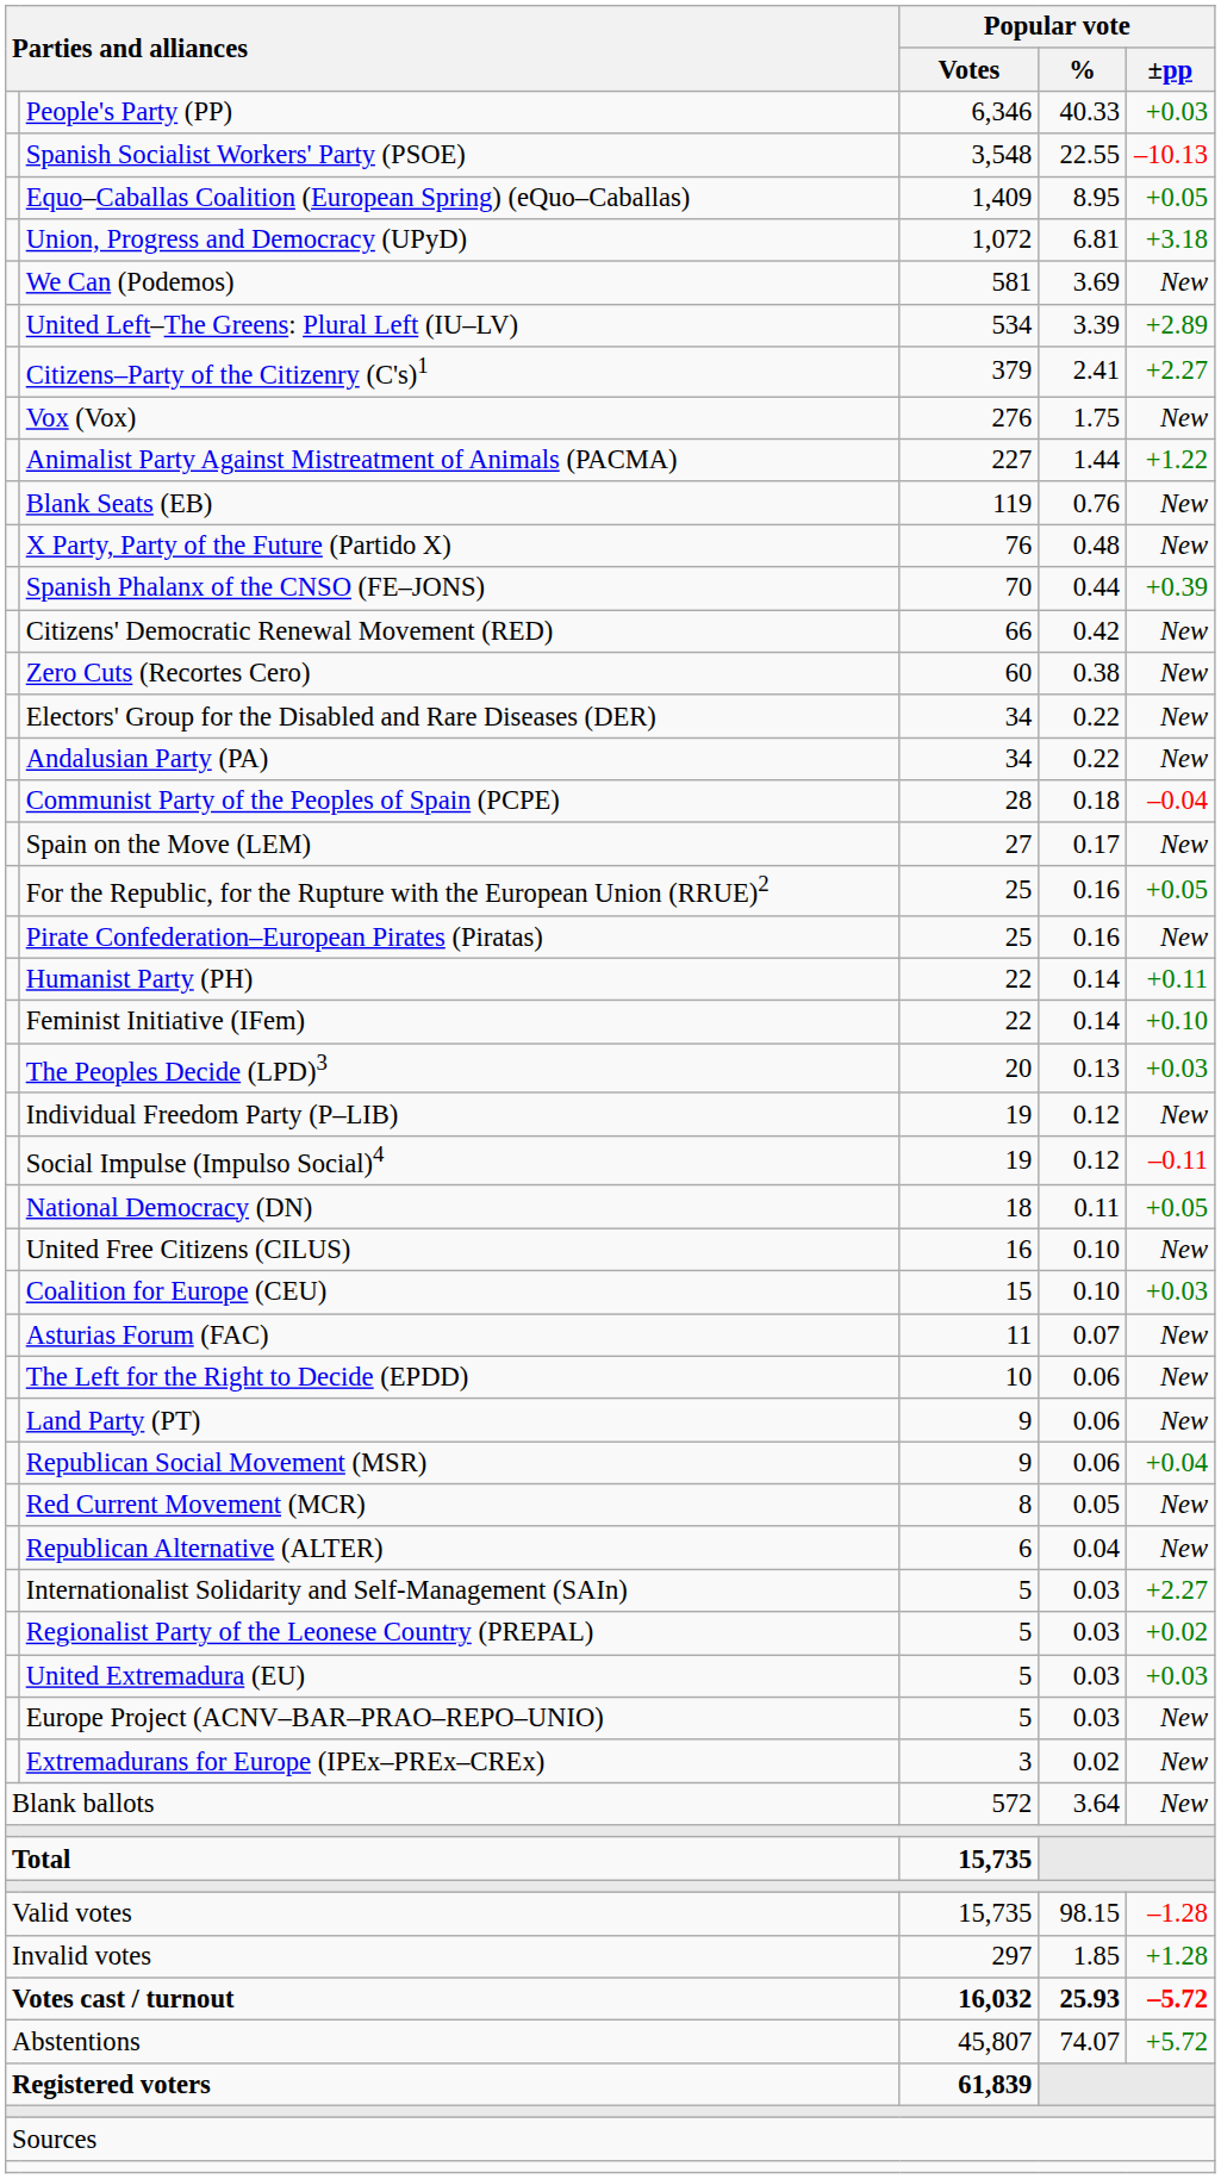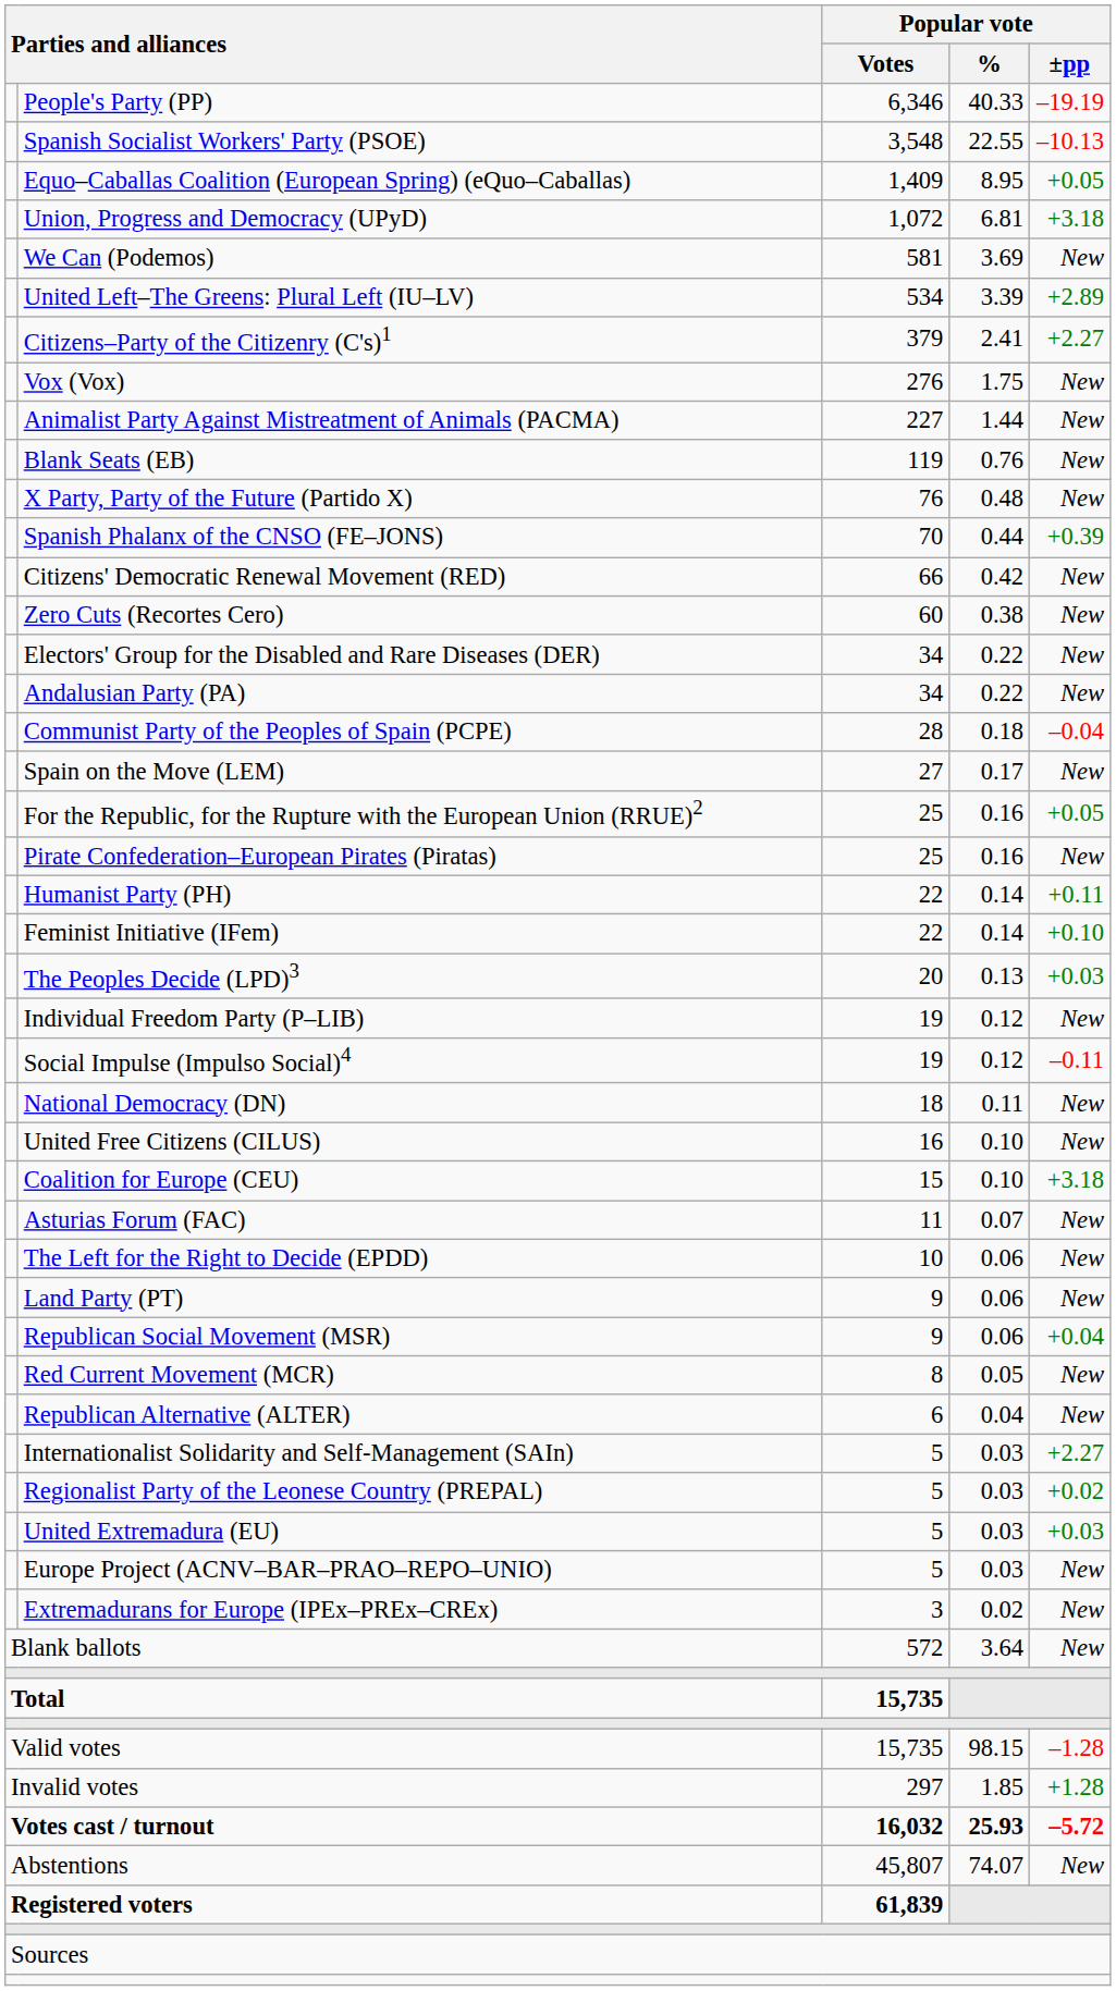People's Party (PP) | Popular vote / ±pp: +0.03 -> –19.19
Animalist Party Against Mistreatment of Animals (PACMA) | Popular vote / ±pp: +1.22 -> New
National Democracy (DN) | Popular vote / ±pp: +0.05 -> New
Coalition for Europe (CEU) | Popular vote / ±pp: +0.03 -> +3.18
Abstentions | Popular vote / ±pp: +5.72 -> New
